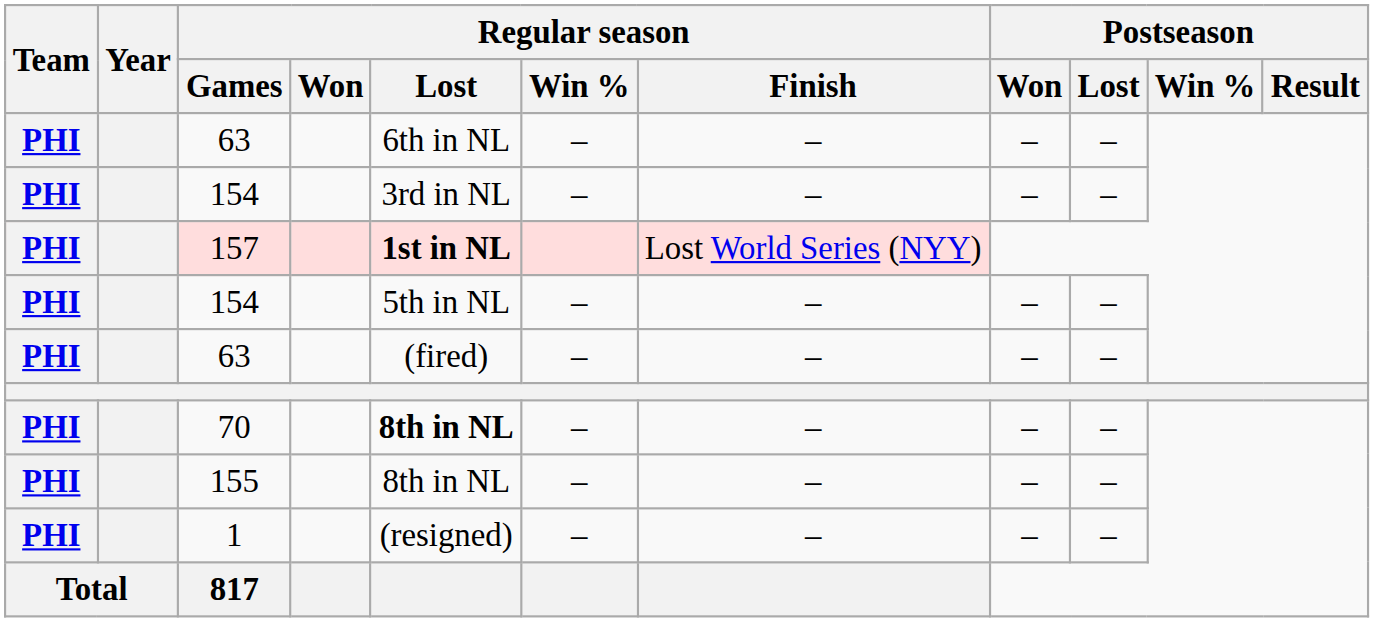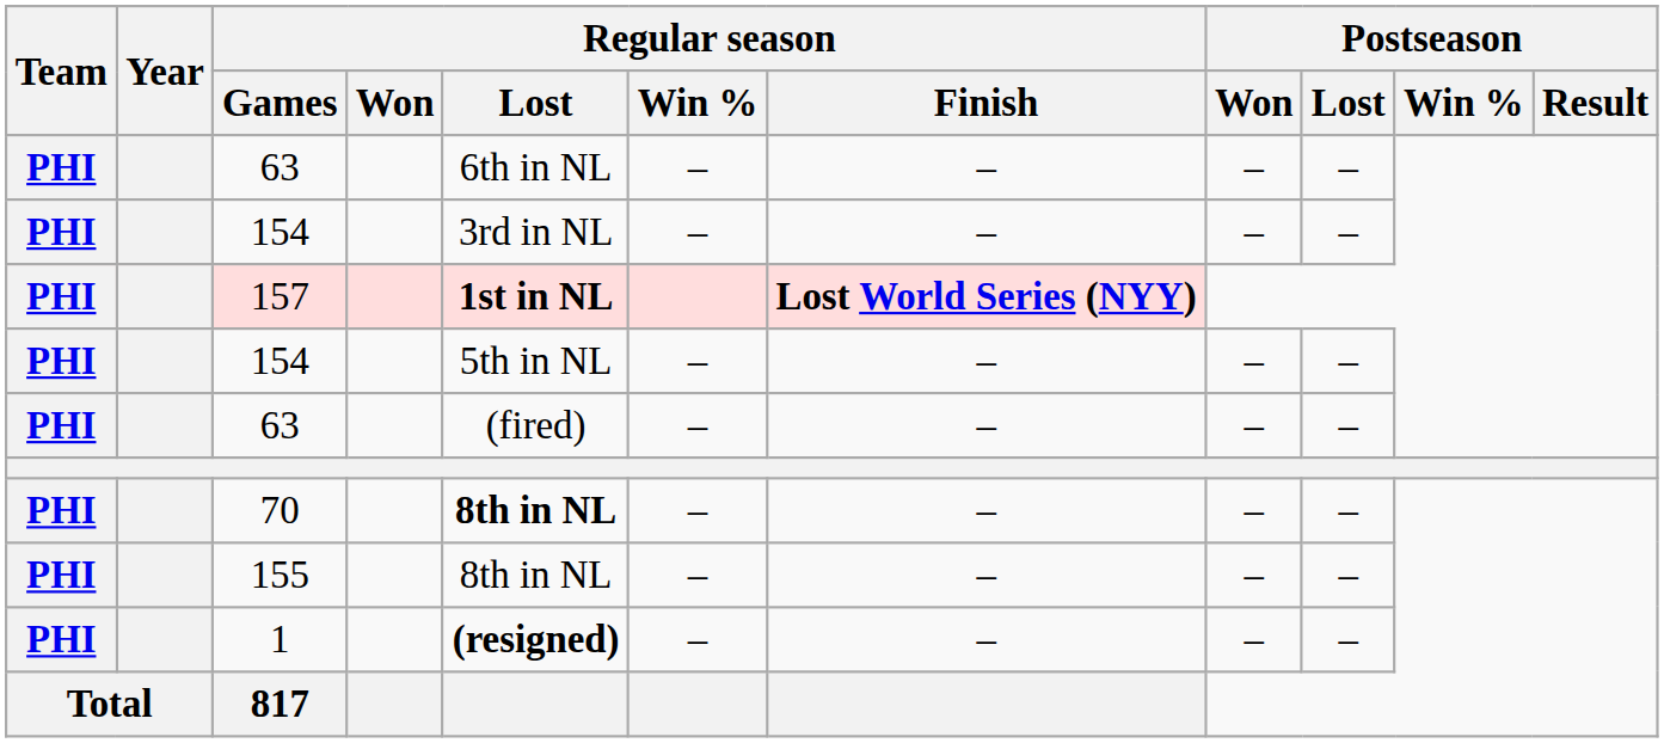157 | Regular season / Finish: normal -> bold
1 | Regular season / Lost: normal -> bold
